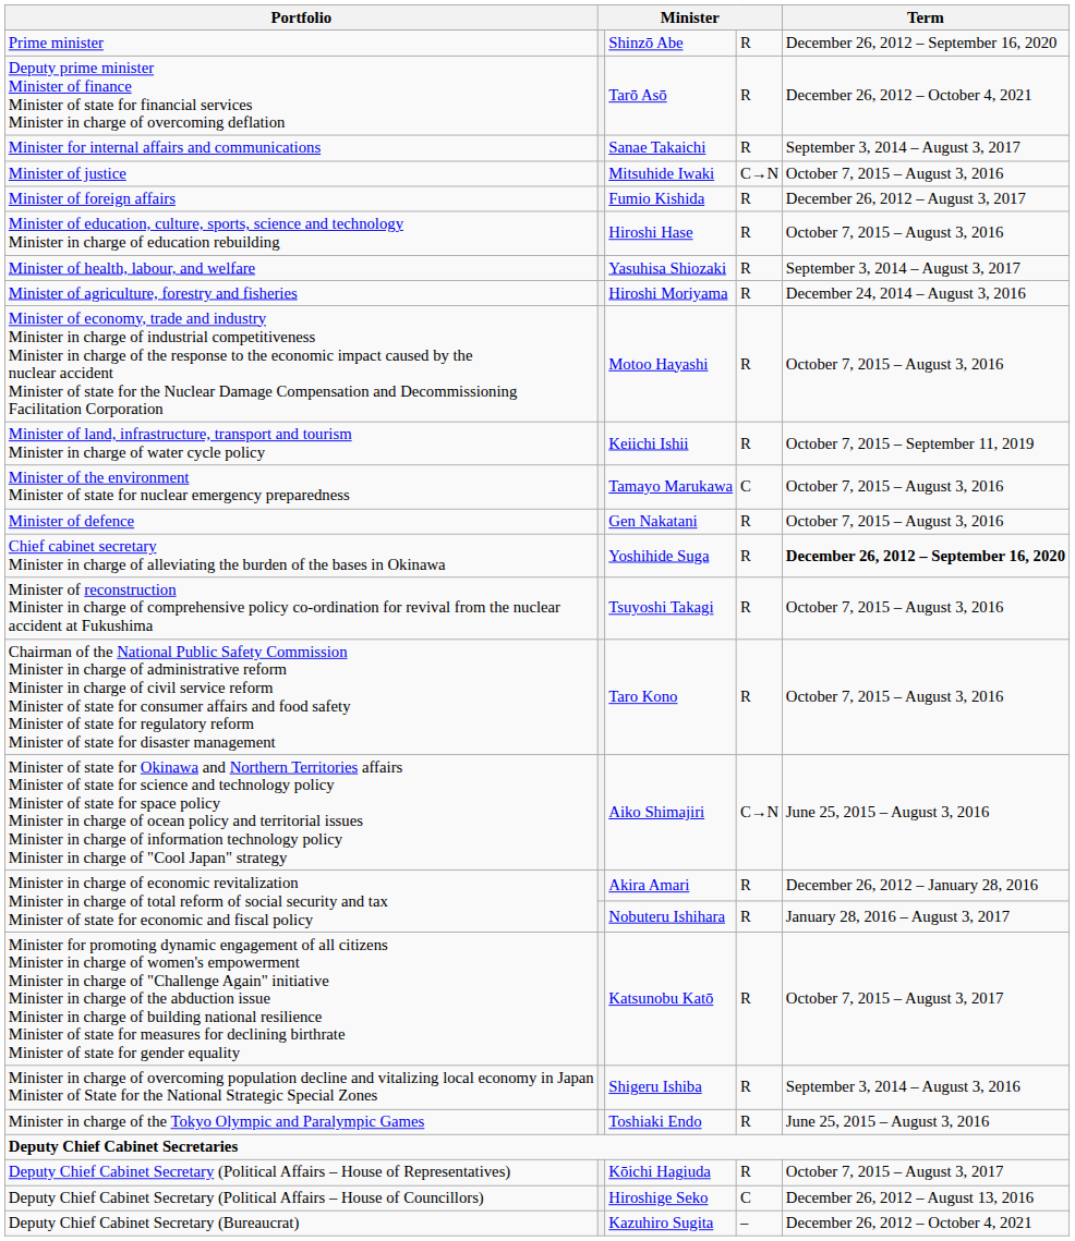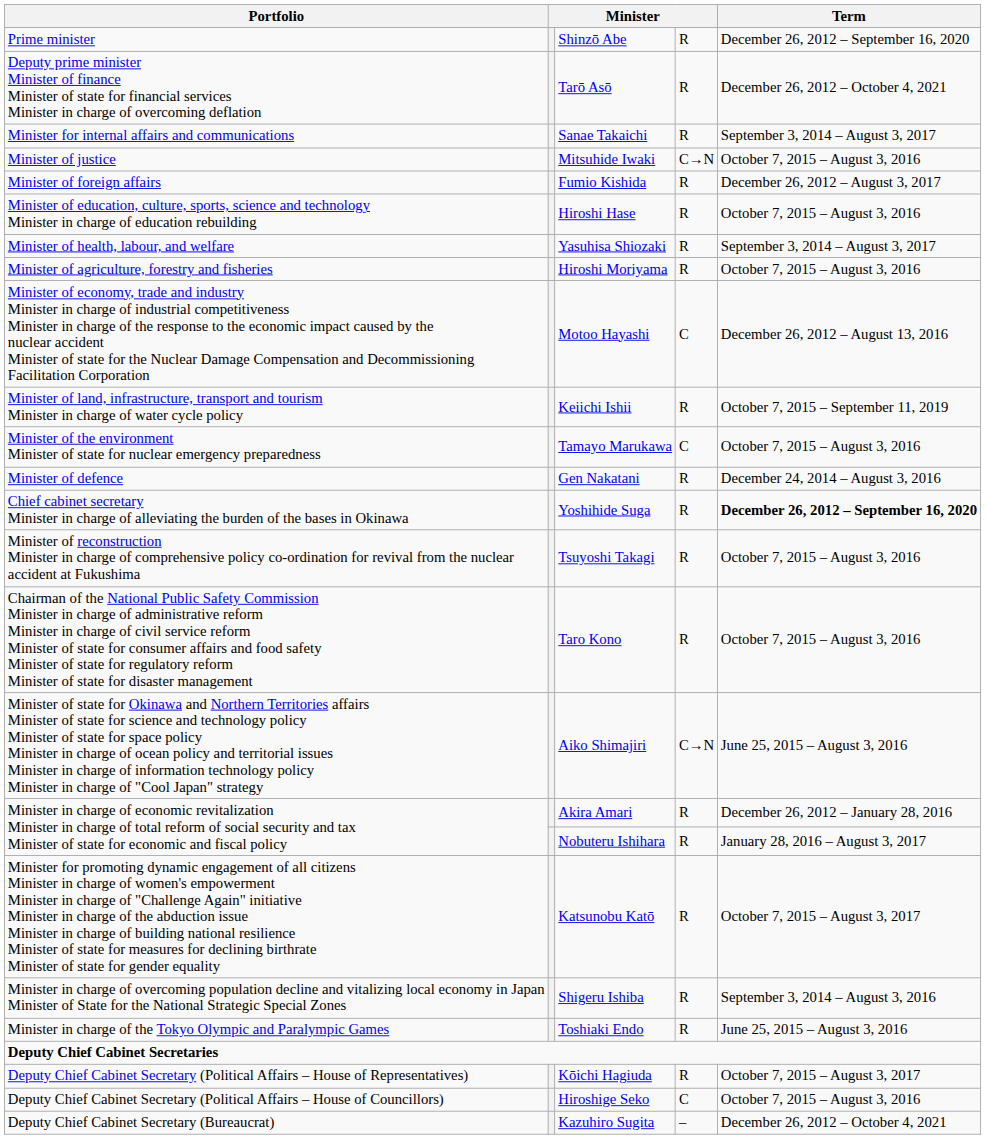Hiroshi Moriyama | column 5: December 24, 2014 – August 3, 2016 -> October 7, 2015 – August 3, 2016
Motoo Hayashi | column 4: R -> C
Motoo Hayashi | column 5: October 7, 2015 – August 3, 2016 -> December 26, 2012 – August 13, 2016
Gen Nakatani | column 5: October 7, 2015 – August 3, 2016 -> December 24, 2014 – August 3, 2016
Hiroshige Seko | column 5: December 26, 2012 – August 13, 2016 -> October 7, 2015 – August 3, 2016
